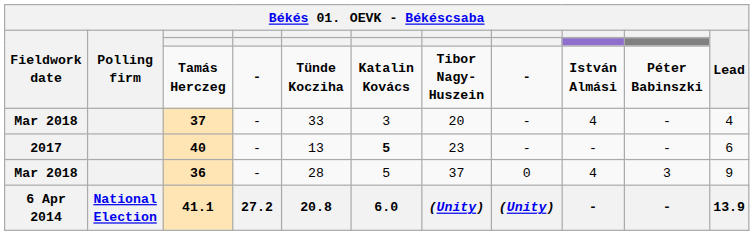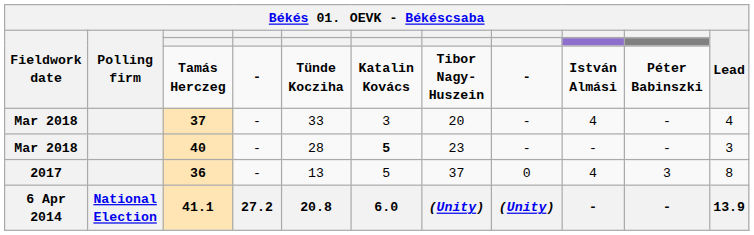40 | Fieldwork date: 2017 -> Mar 2018
40 | column 5: 13 -> 28
40 | Lead: 6 -> 3
36 | Fieldwork date: Mar 2018 -> 2017
36 | column 5: 28 -> 13
36 | Lead: 9 -> 8
